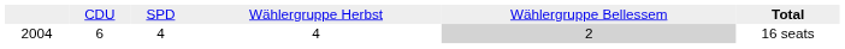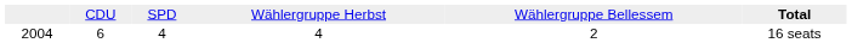2004 | column 5: lightgrey background -> no background
